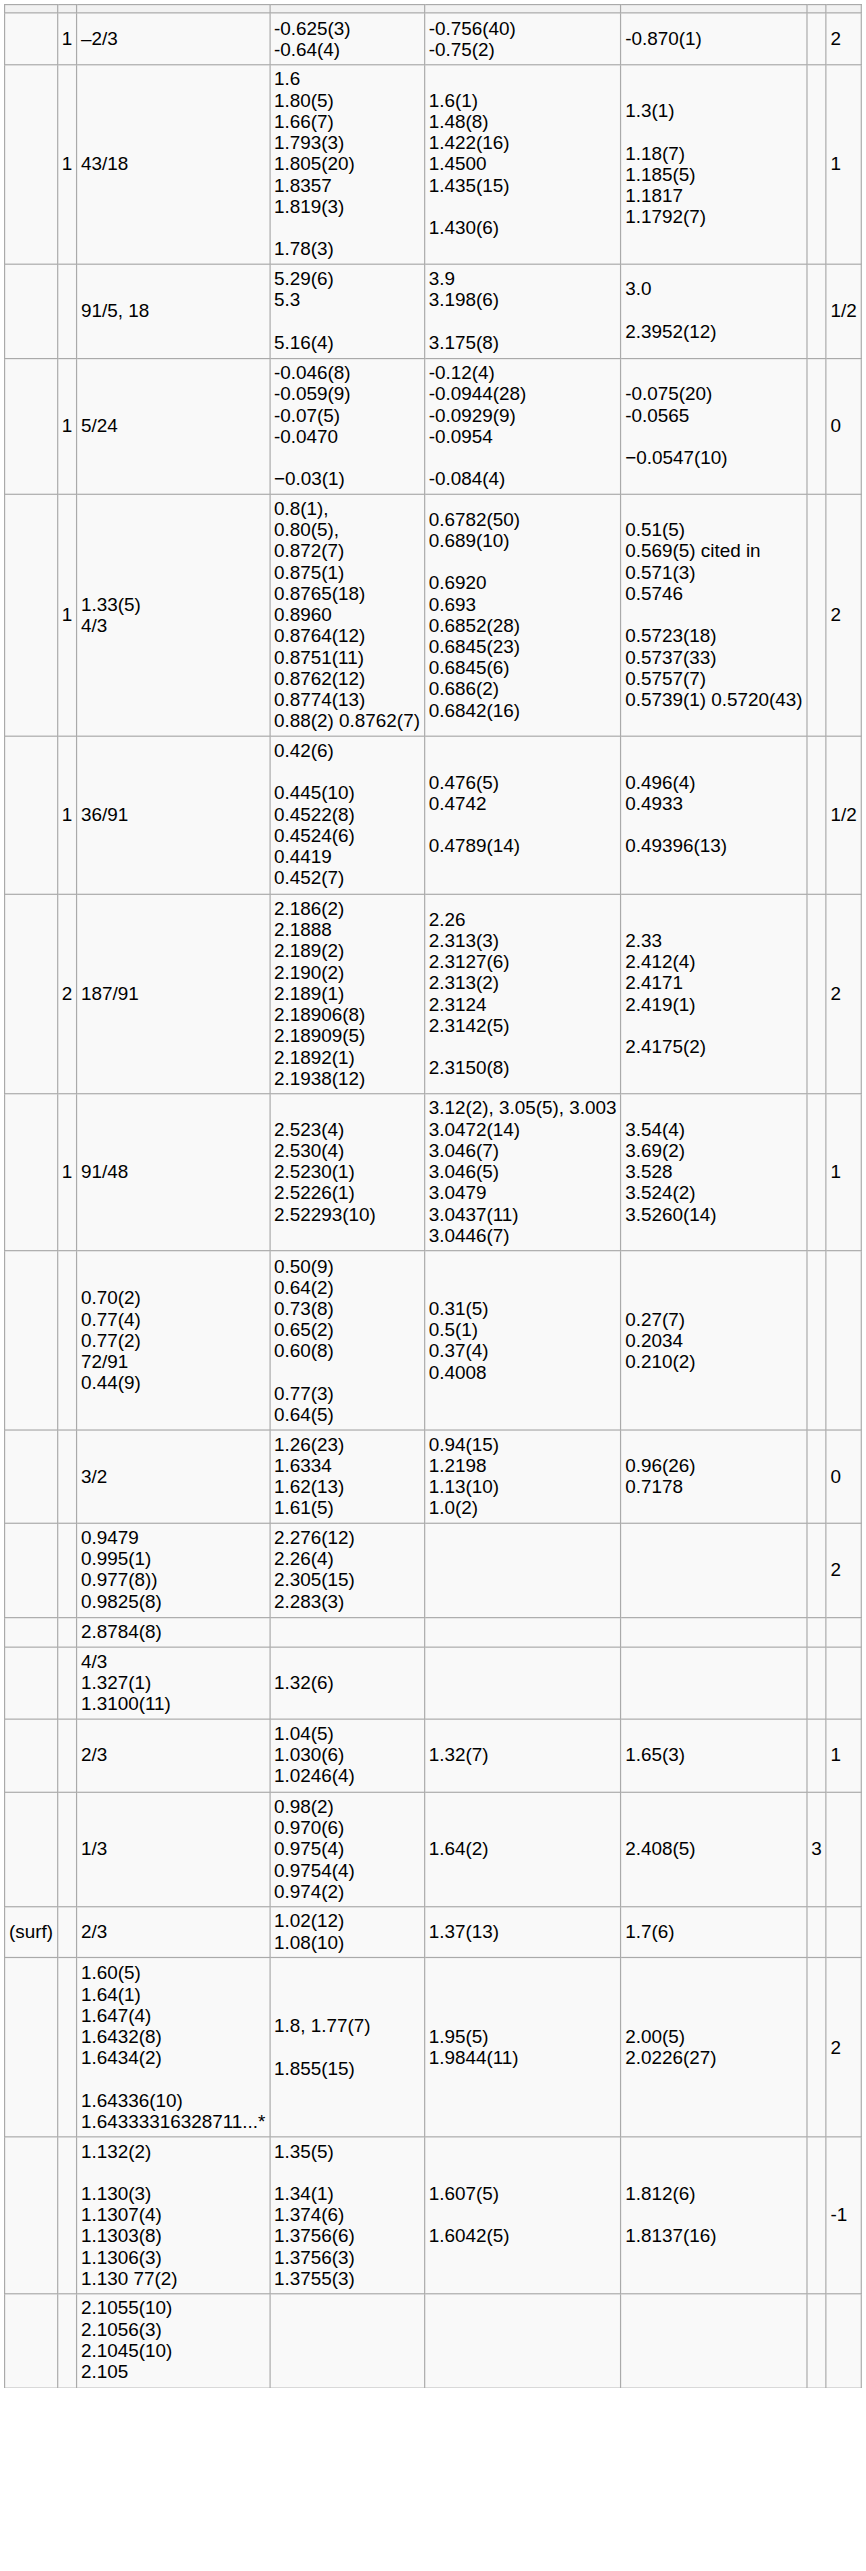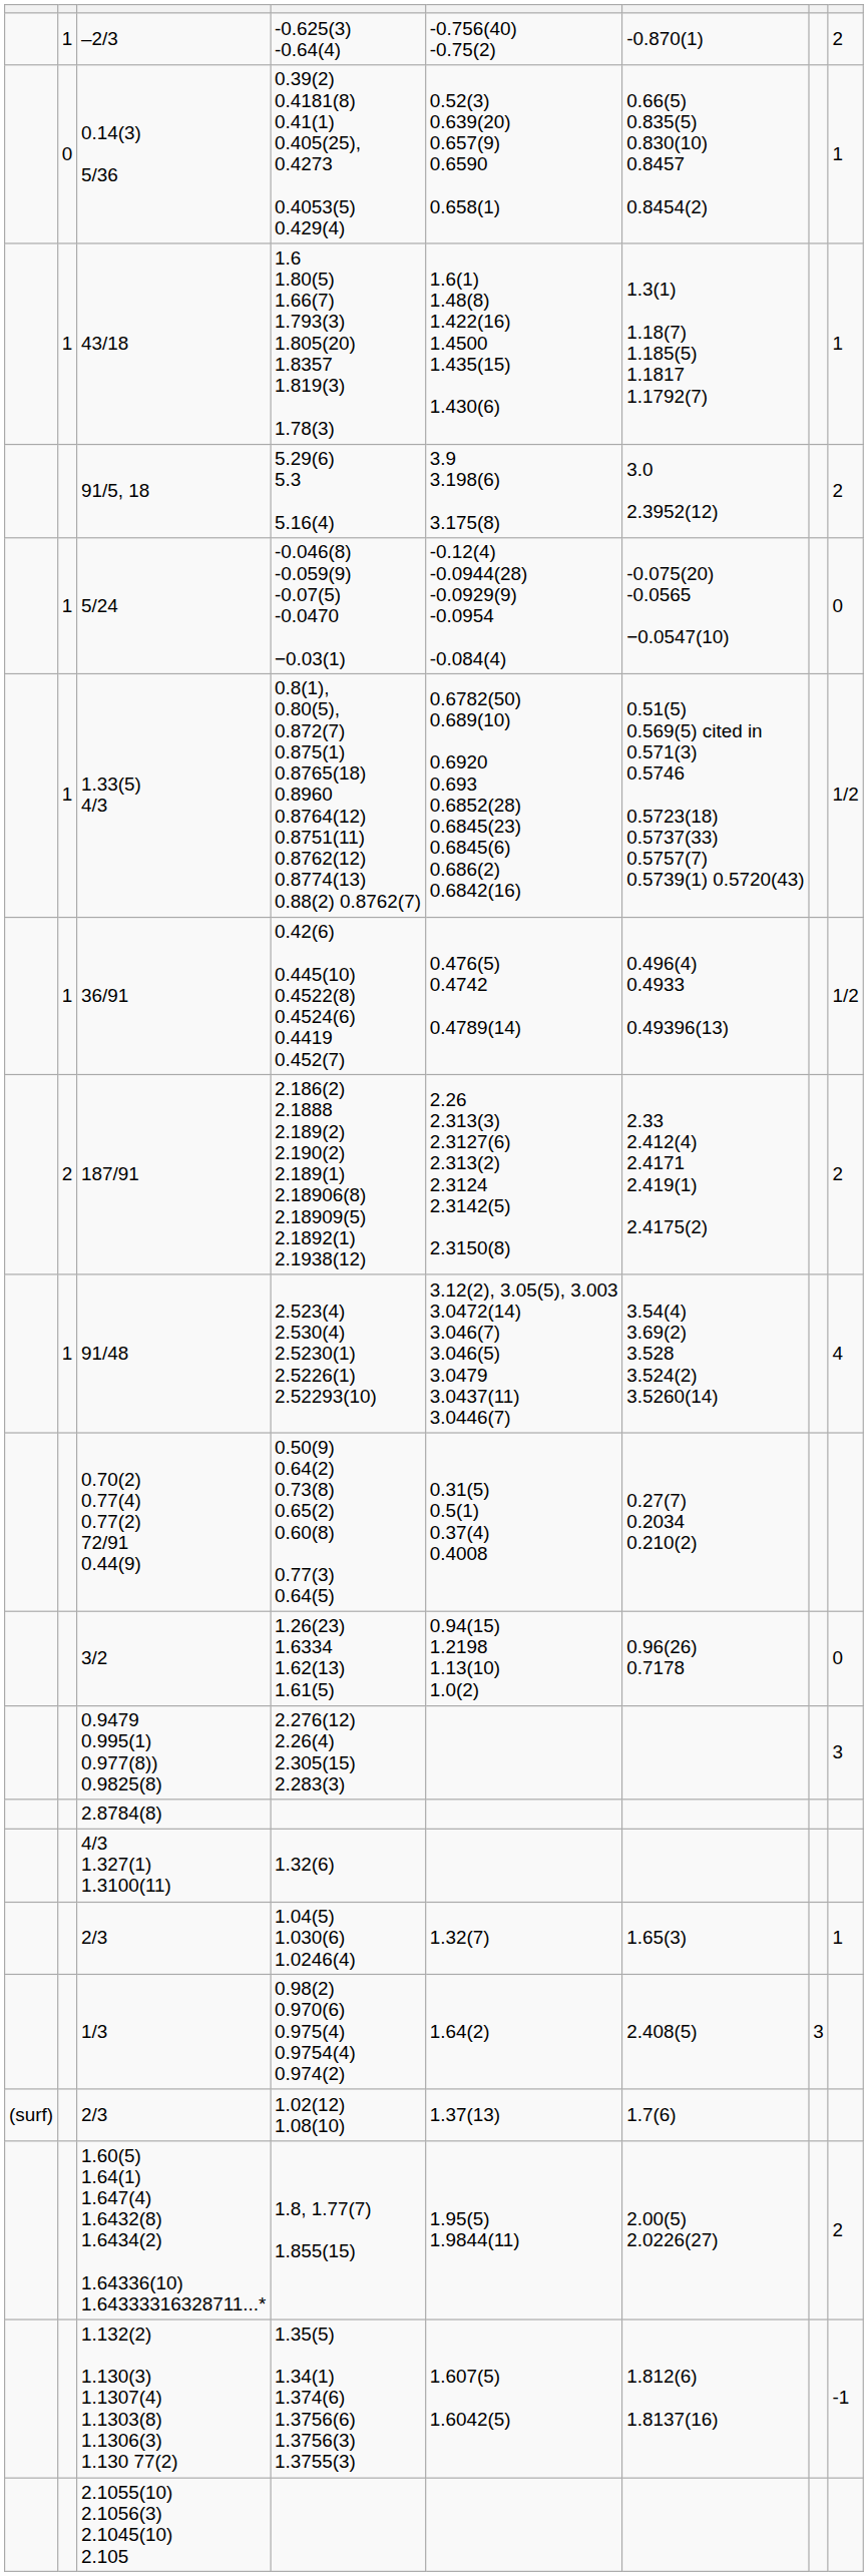+ row: 0 | 0.14(3) 5/36 | 0.39(2) 0.4181(8) 0.41(1) 0.405(25), 0.4273 0.4053(5) 0.429(4) | 0.52(3) 0.639(20) 0.657(9) 0.6590 0.658(1) | 0.66(5) 0.835(5) 0.830(10) 0.8457 0.8454(2) | 1
91/5, 18 | column 8: 1/2 -> 2
1.33(5) 4/3 | column 8: 2 -> 1/2
91/48 | column 8: 1 -> 4
0.9479 0.995(1) 0.977(8)) 0.9825(8) | column 8: 2 -> 3
